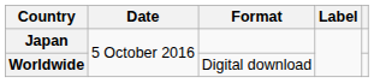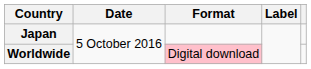Worldwide | Format: no background -> pink background
